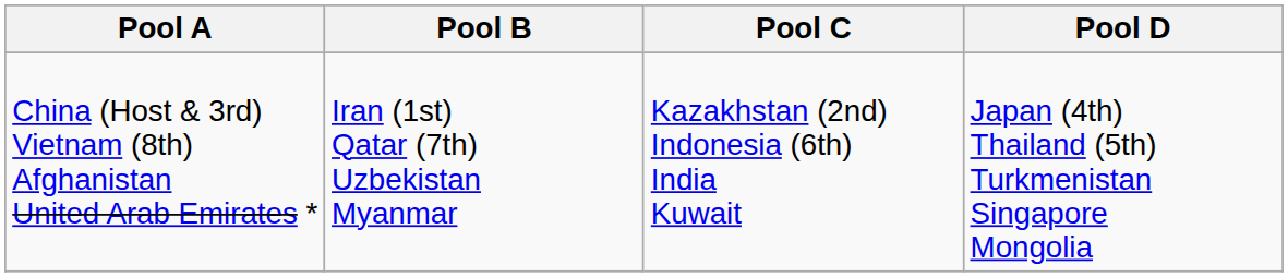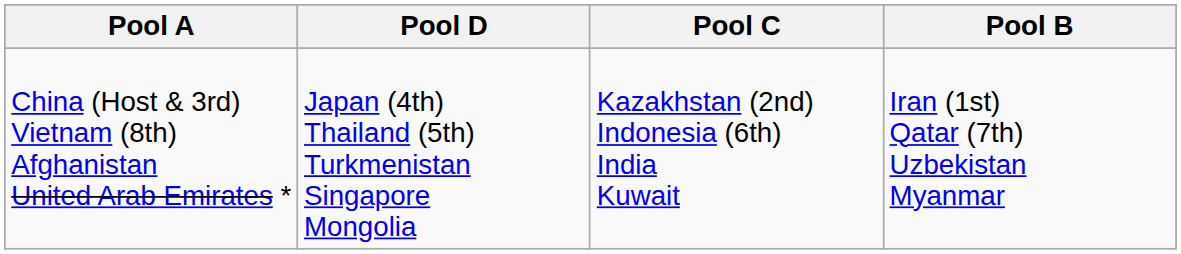columns swapped: Pool B <-> Pool D
